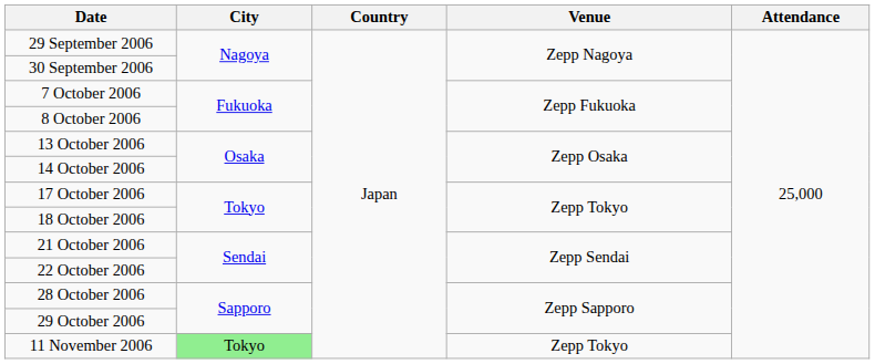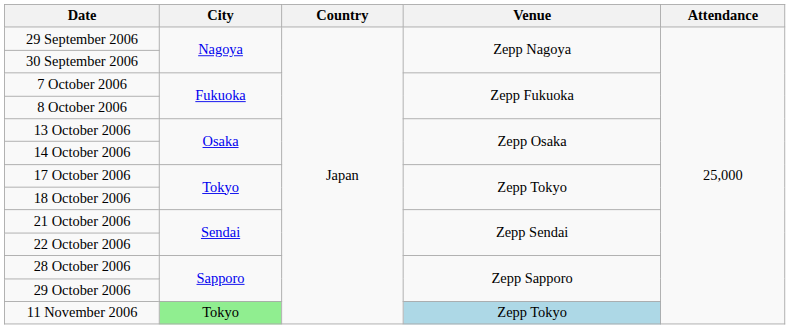11 November 2006 | Venue: no background -> lightblue background
